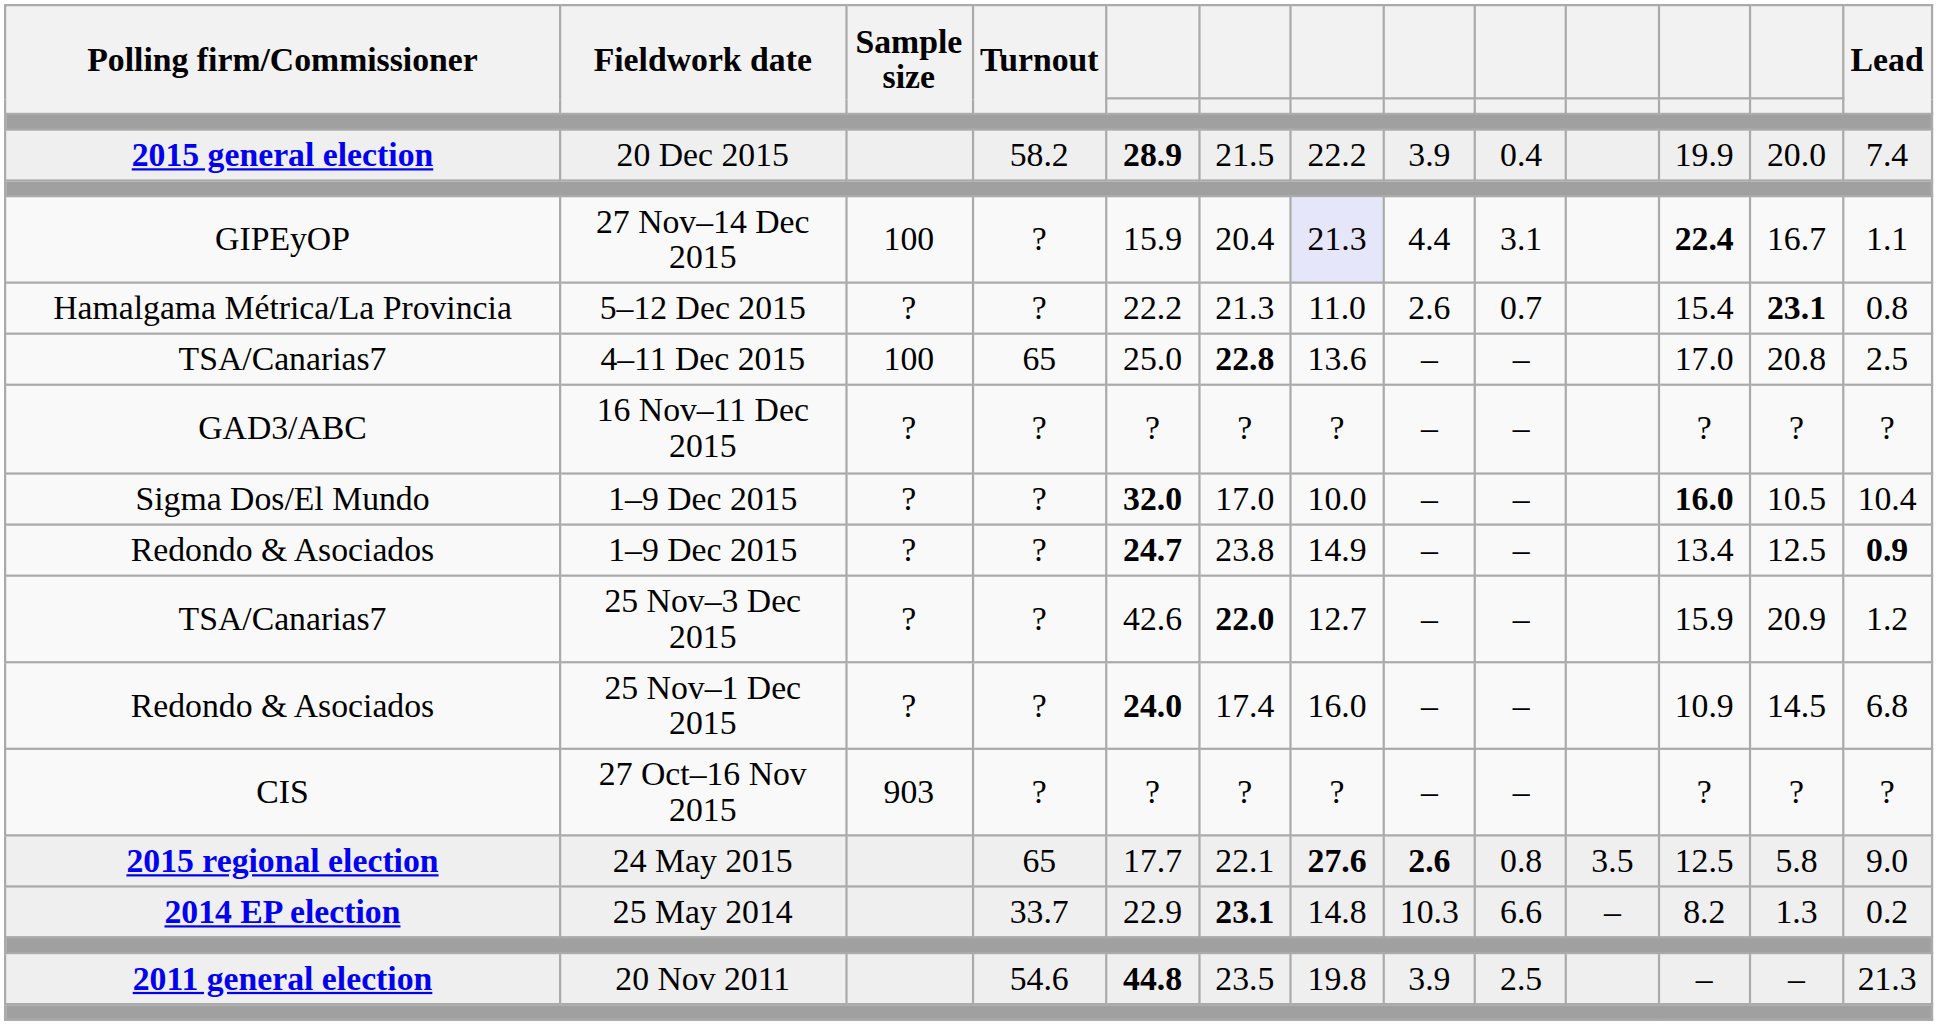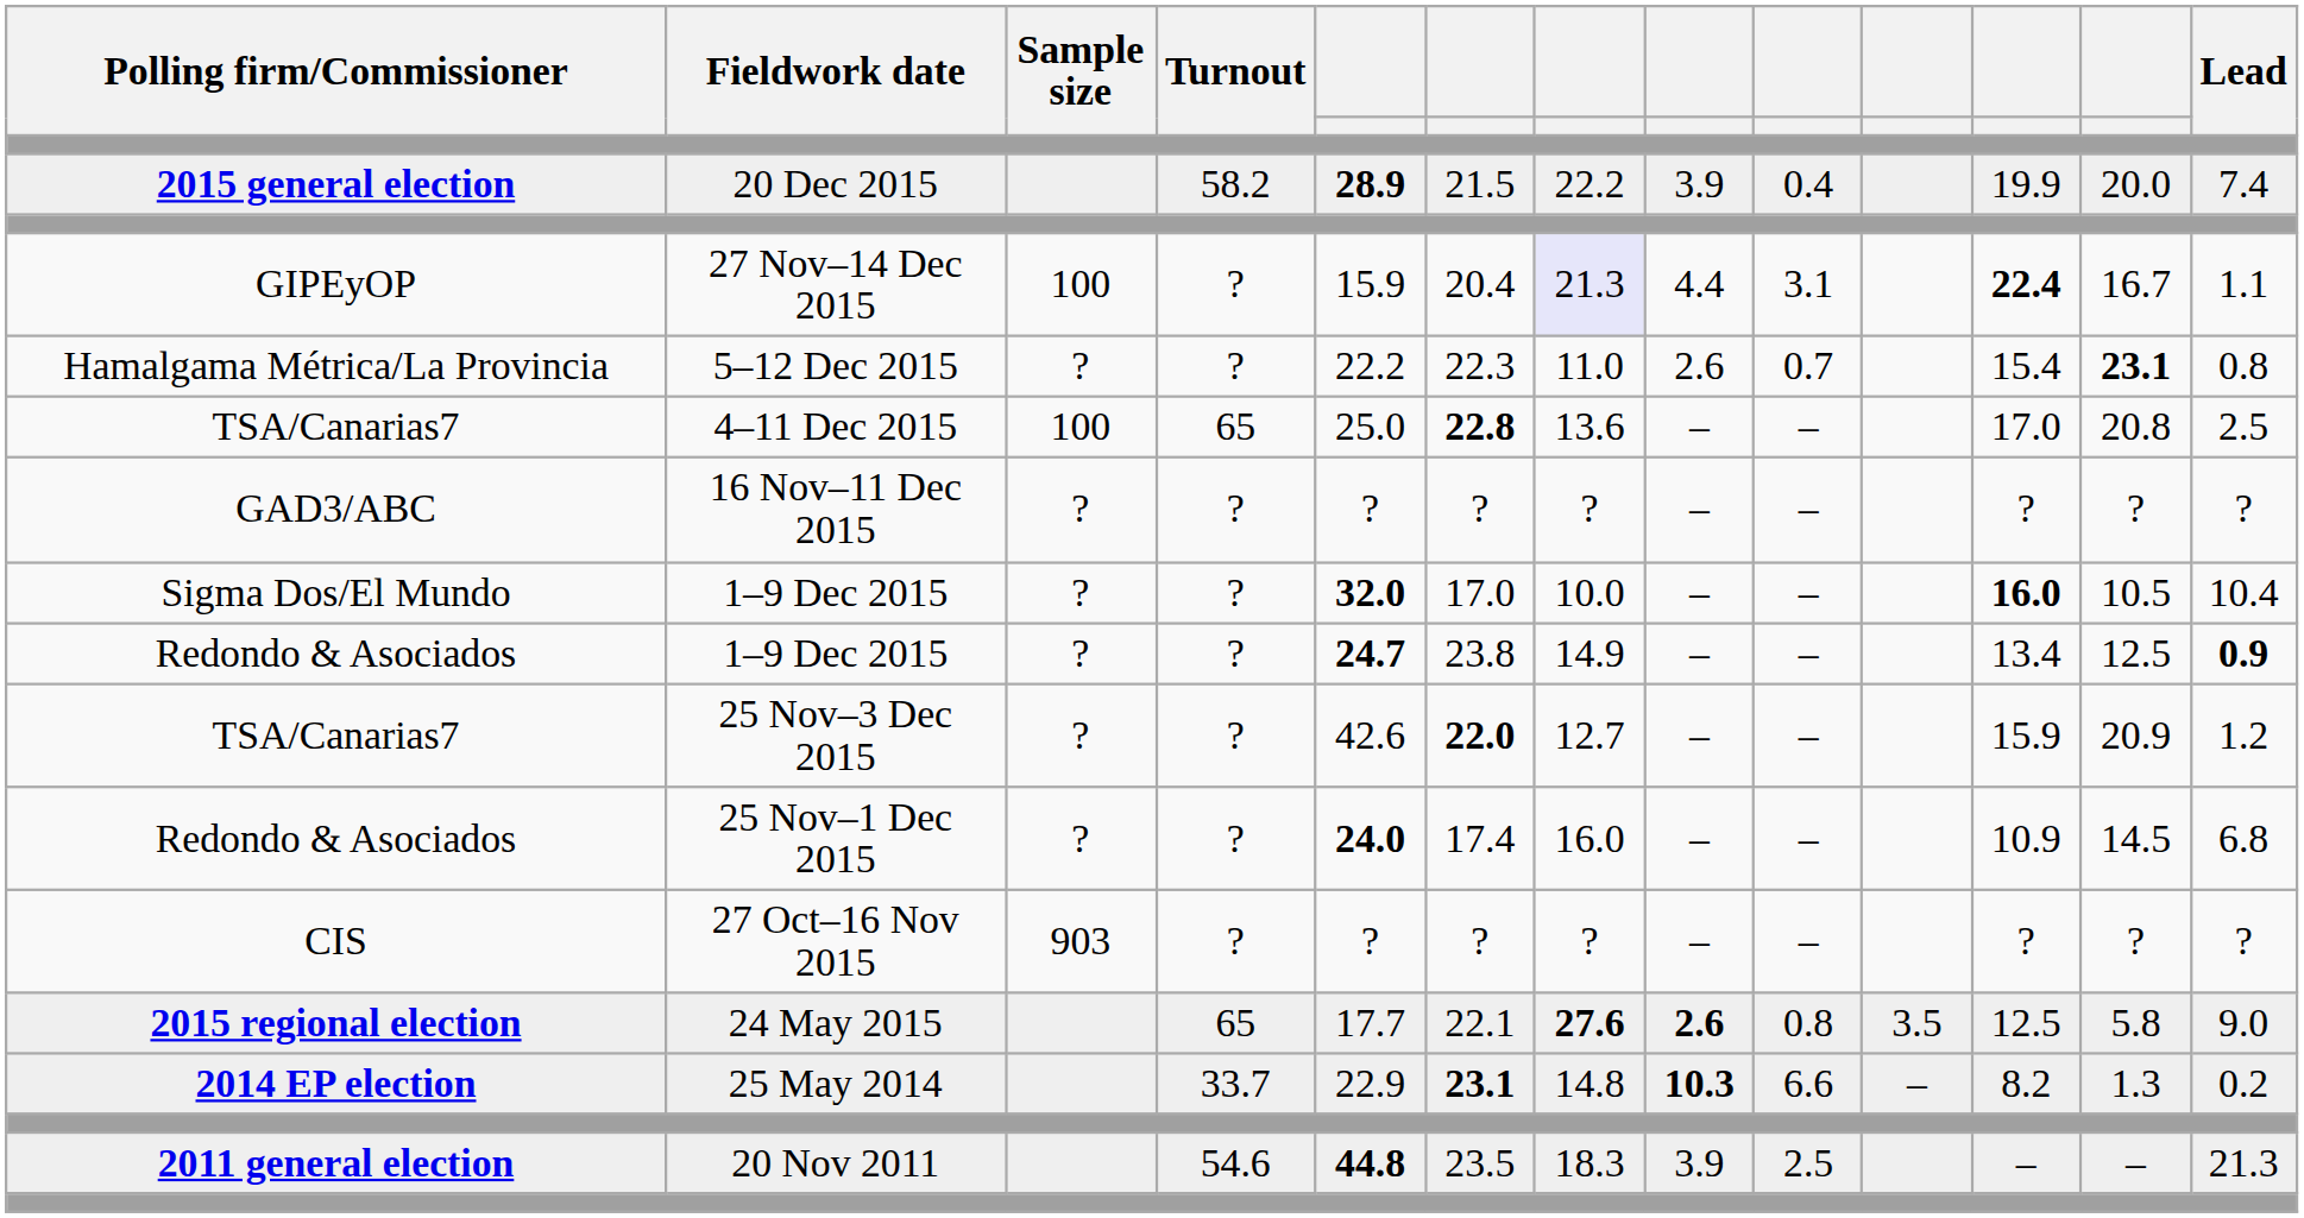5–12 Dec 2015 | column 6: 21.3 -> 22.3
25 May 2014 | column 8: normal -> bold
20 Nov 2011 | column 7: 19.8 -> 18.3
